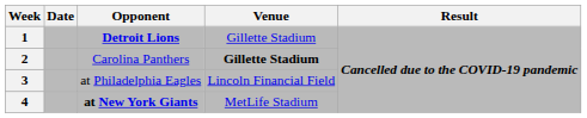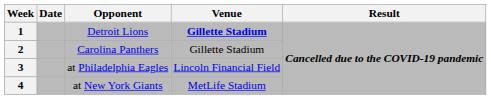1 | Opponent: bold -> normal
1 | Venue: normal -> bold
2 | Venue: bold -> normal
4 | Opponent: bold -> normal
